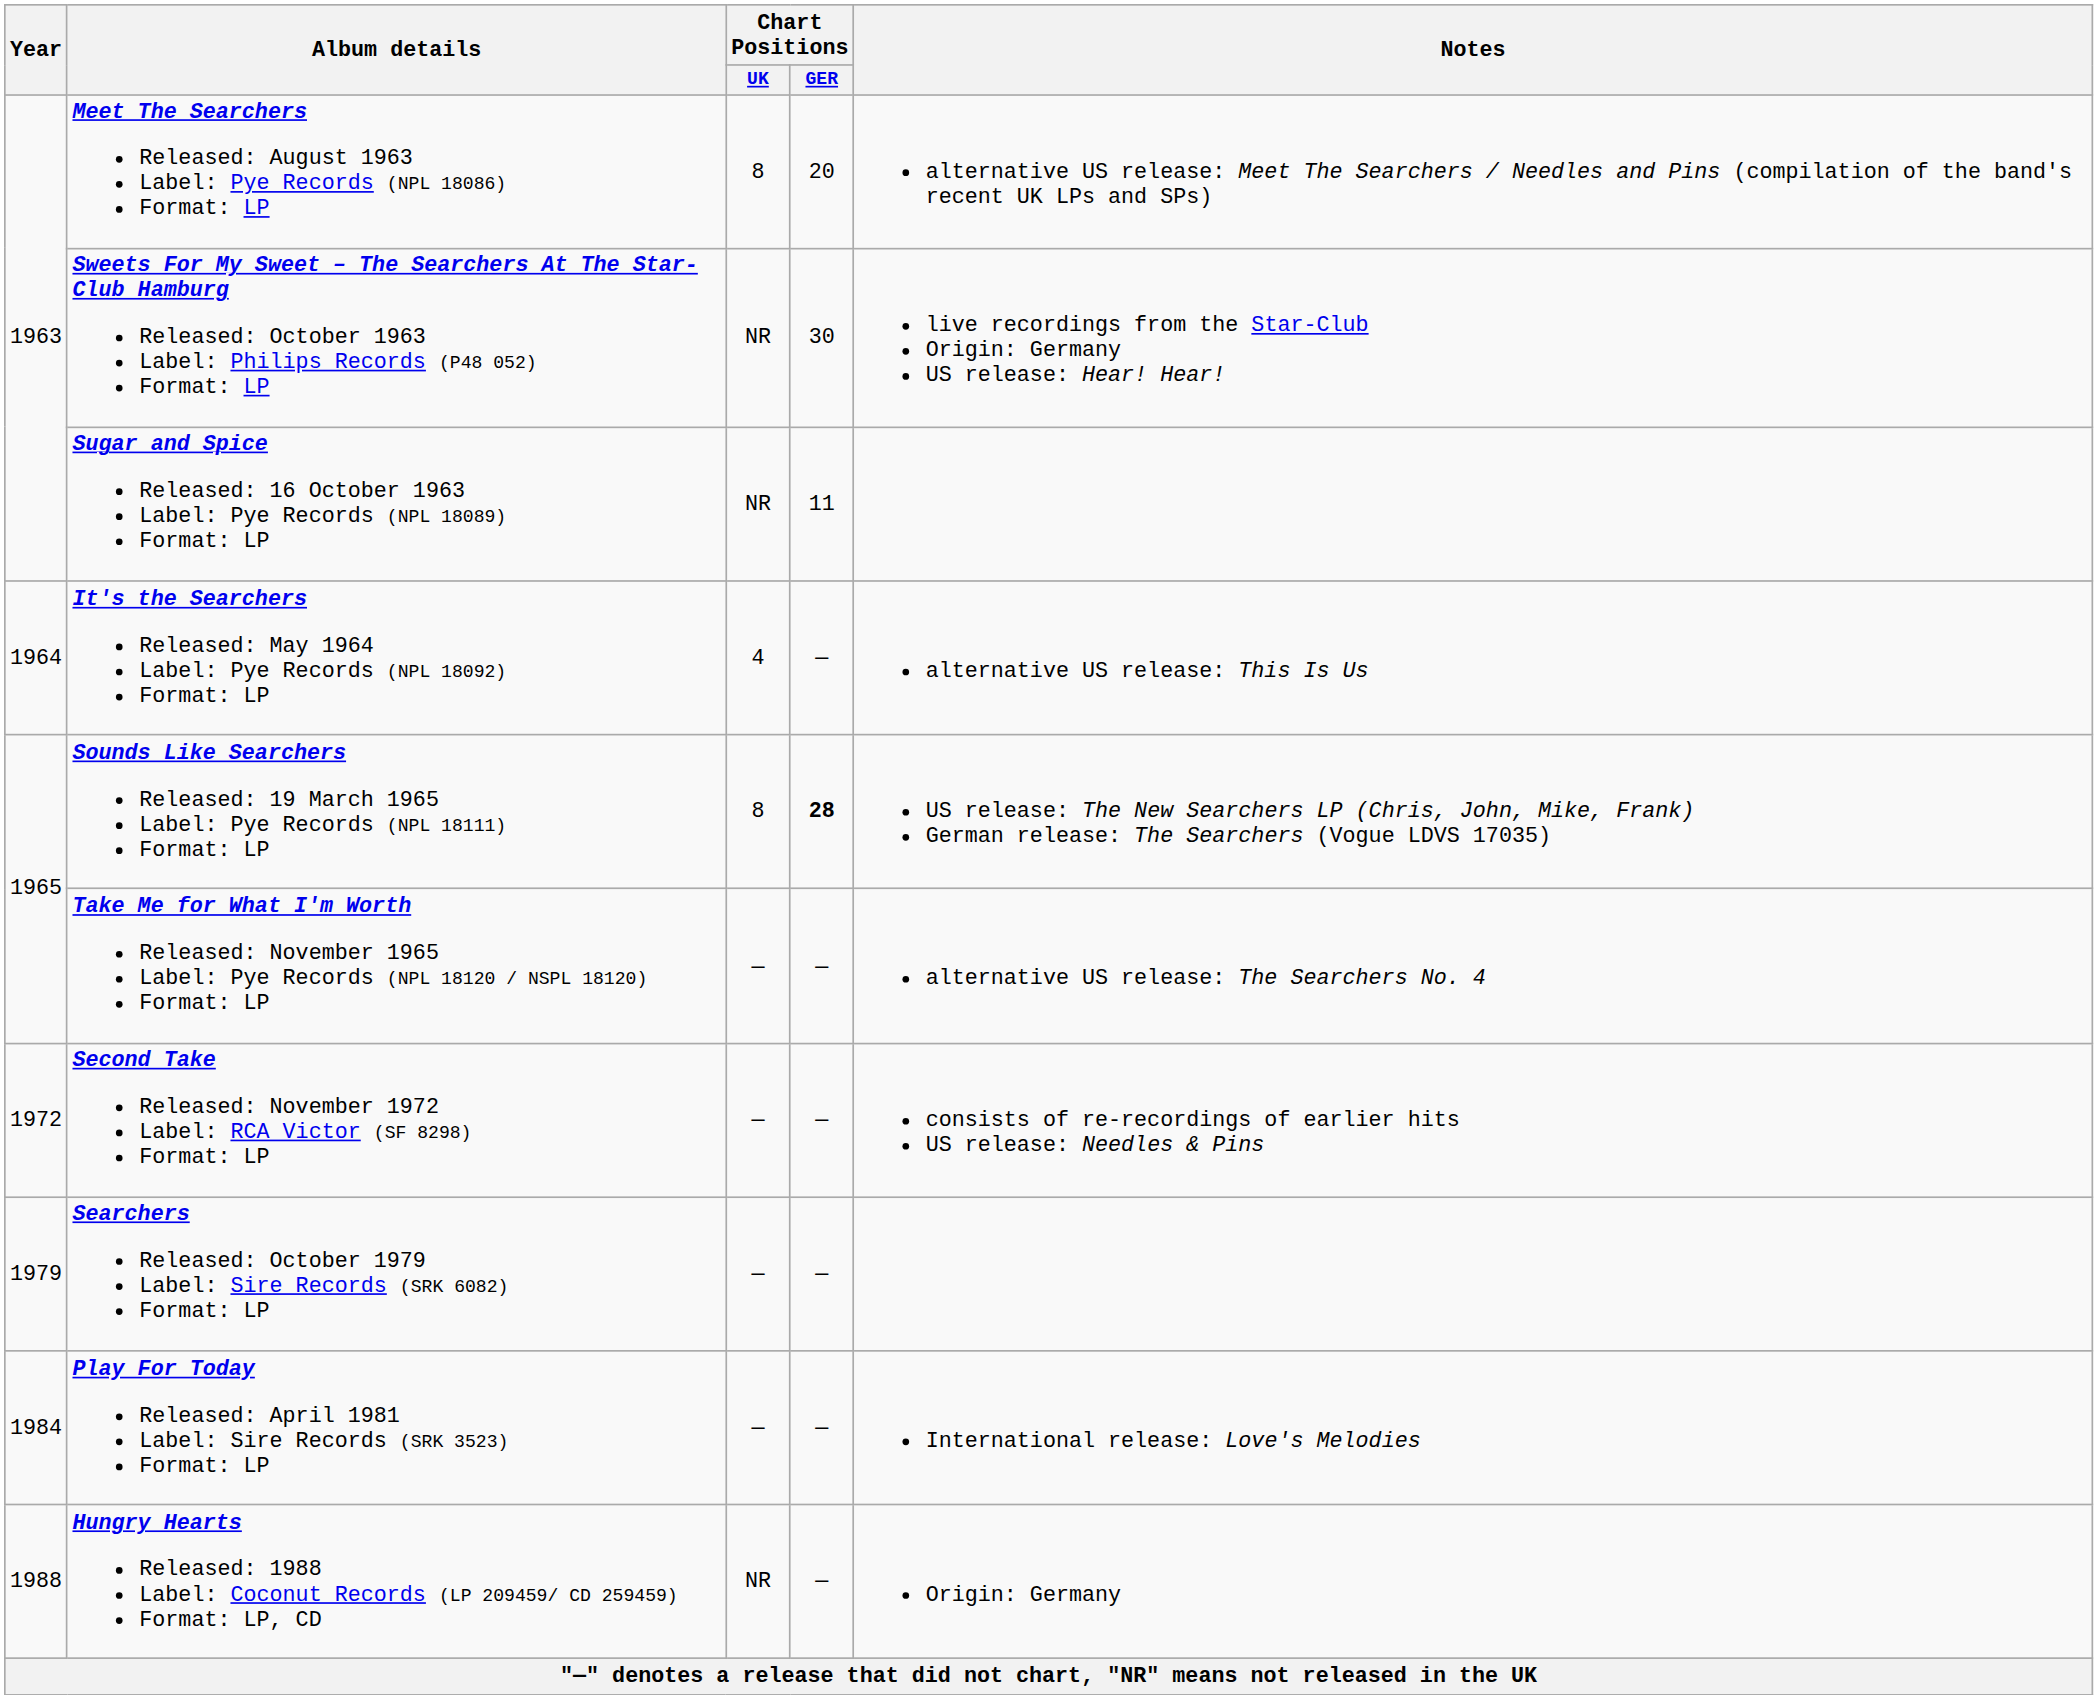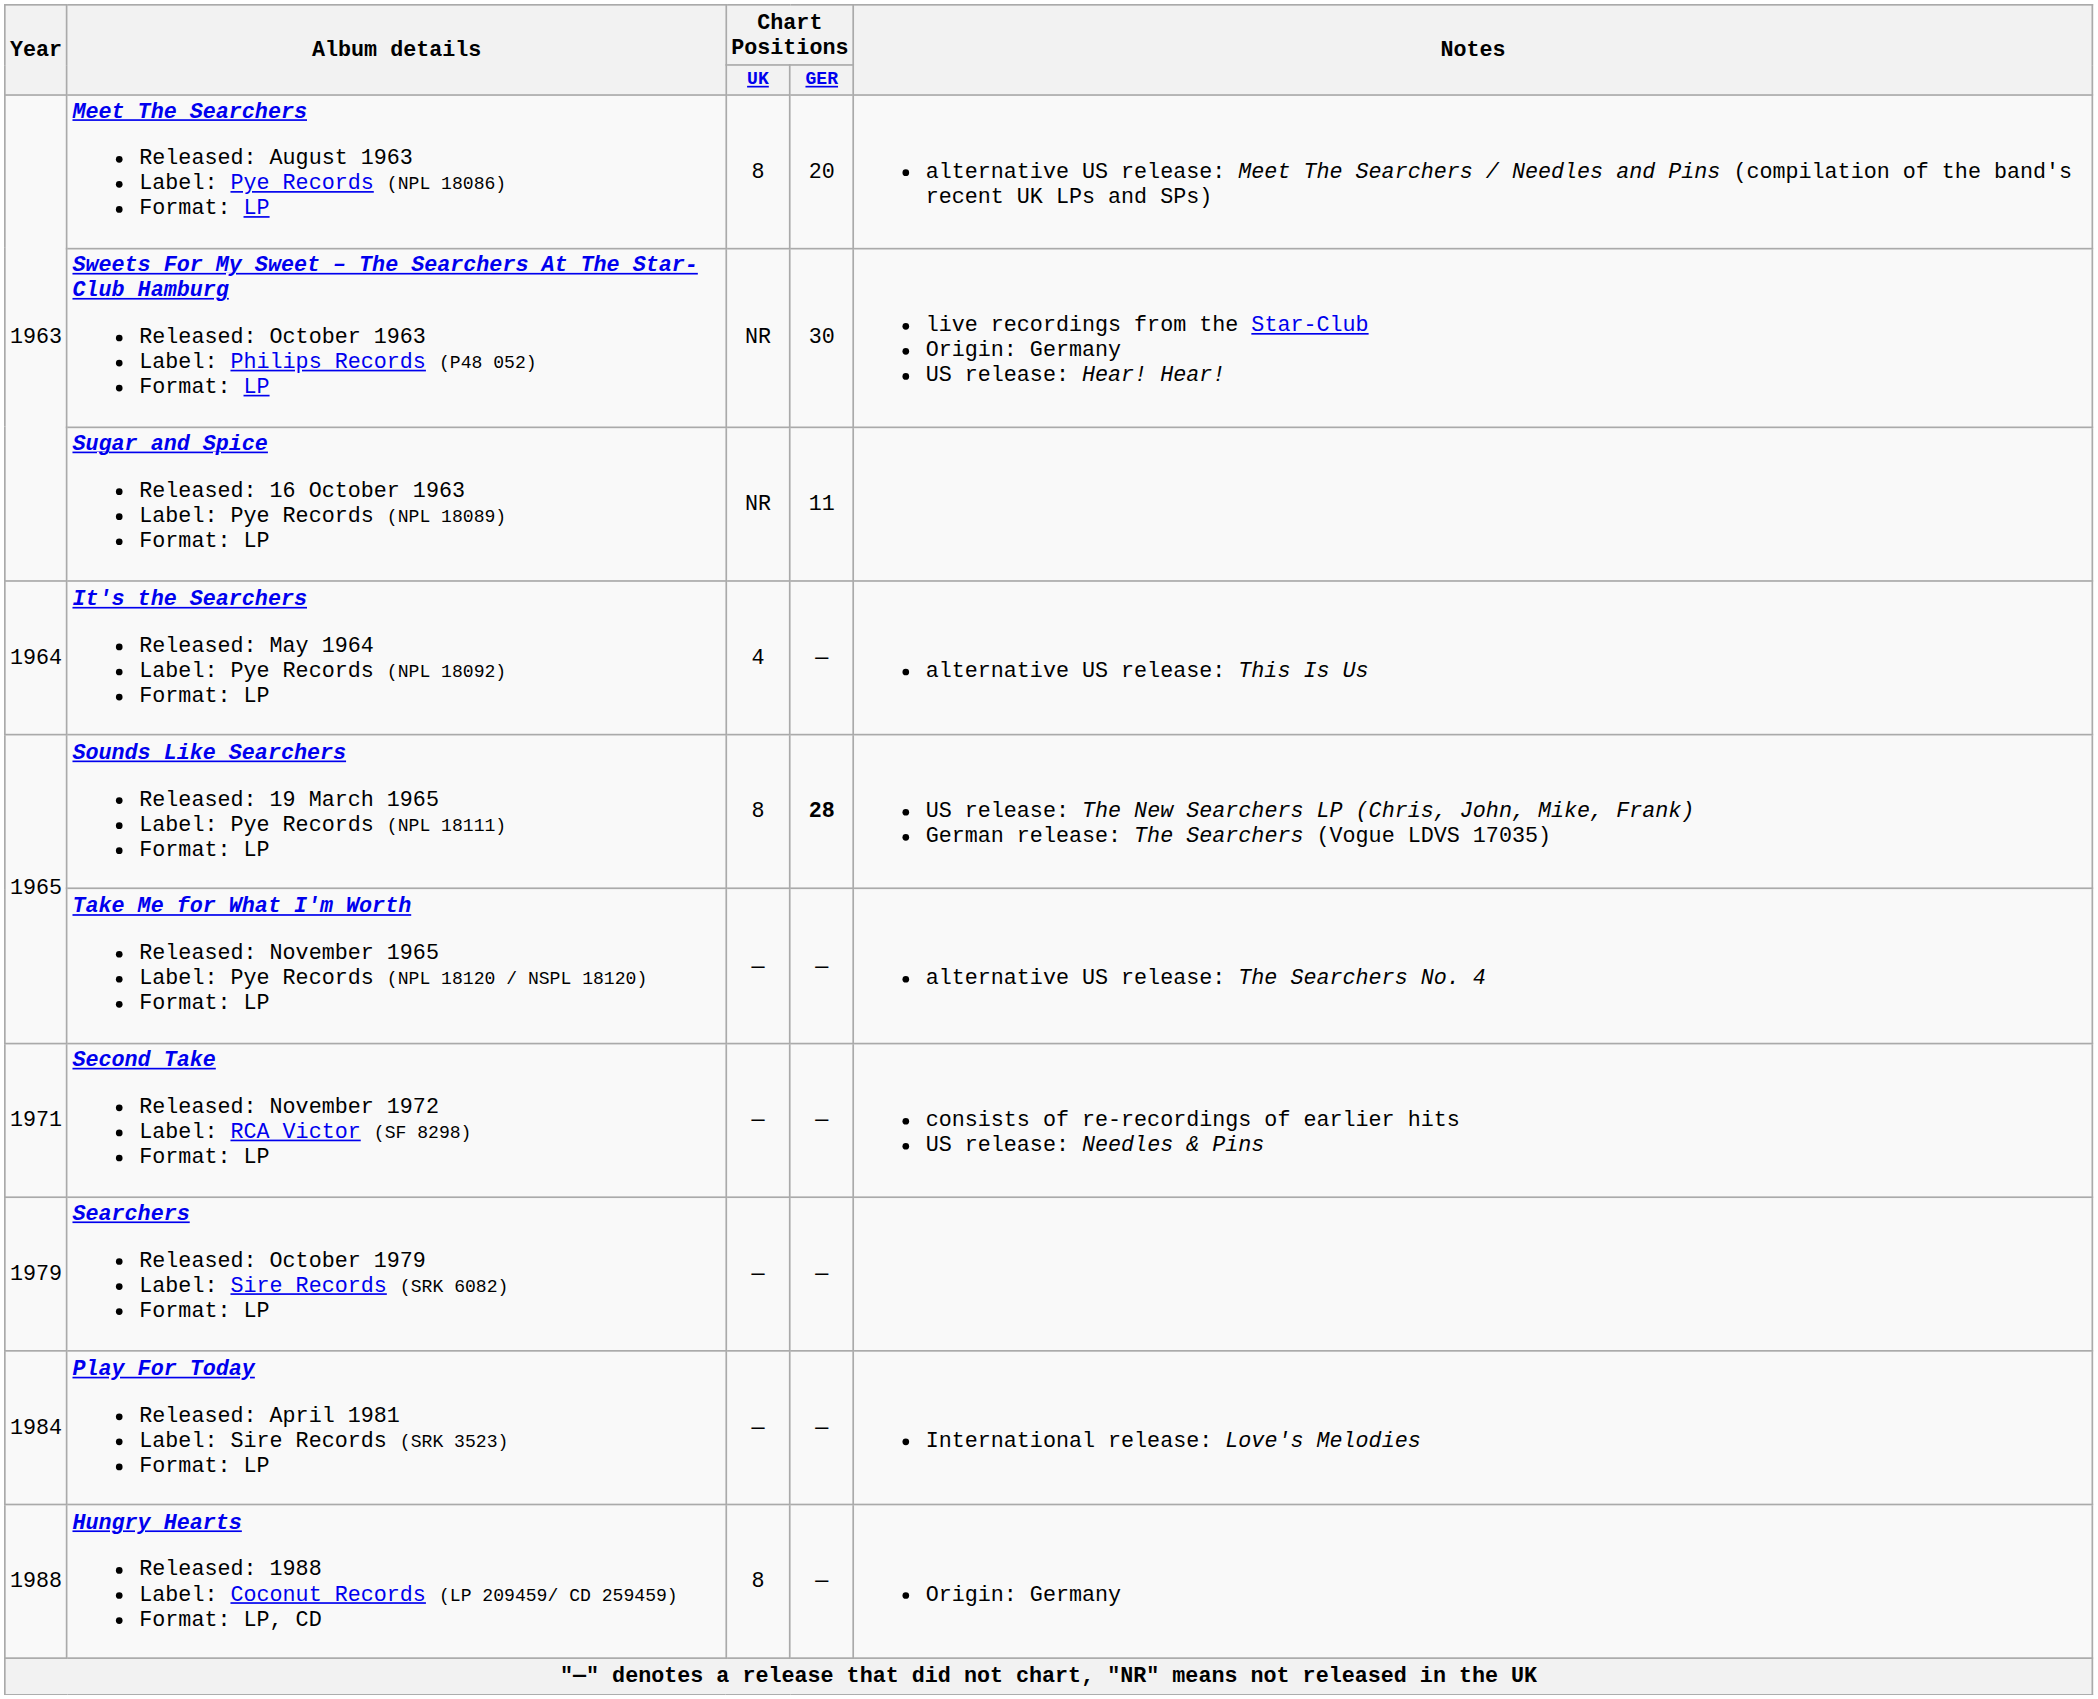row 9 | Year: 1972 -> 1971
row 12 | Chart Positions / UK: NR -> 8
